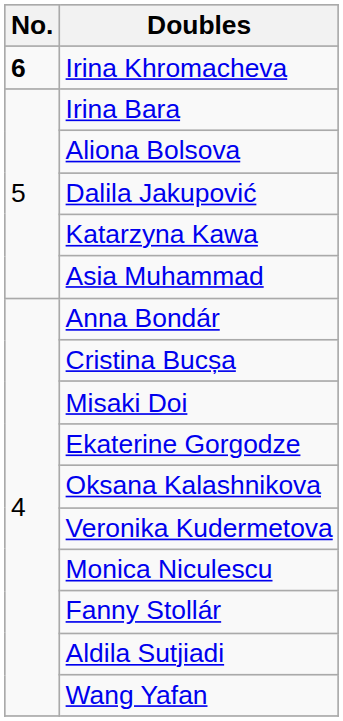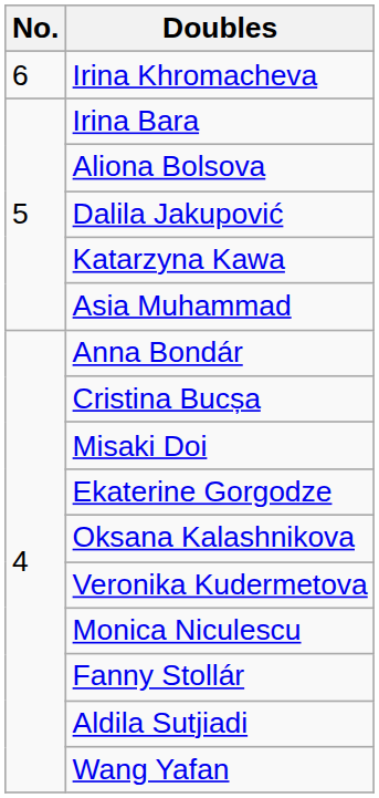Irina Khromacheva | No.: bold -> normal
